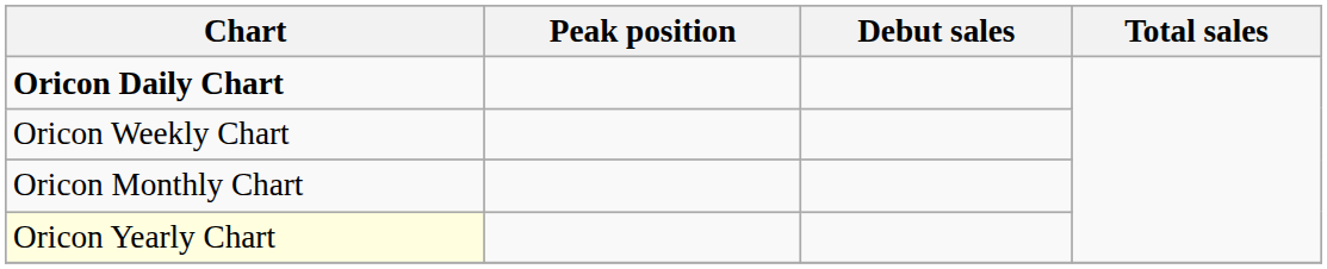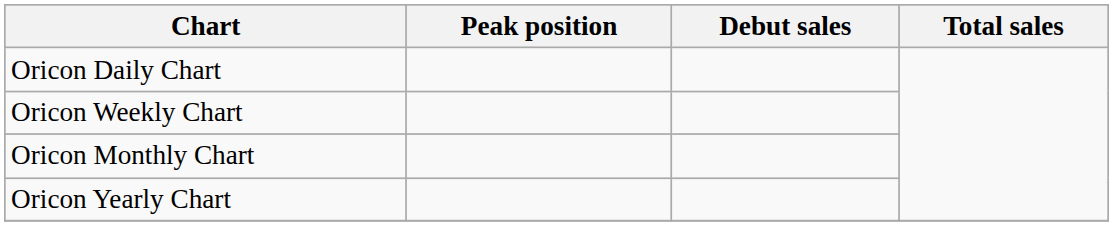Oricon Daily Chart | Chart: bold -> normal
Oricon Yearly Chart | Chart: lightyellow background -> no background
